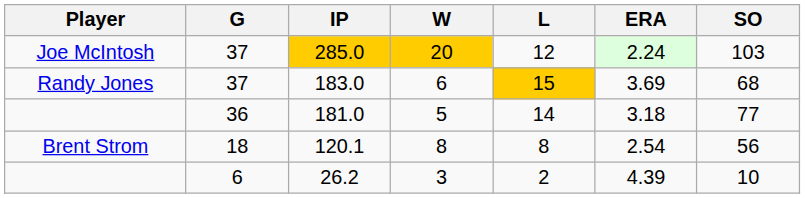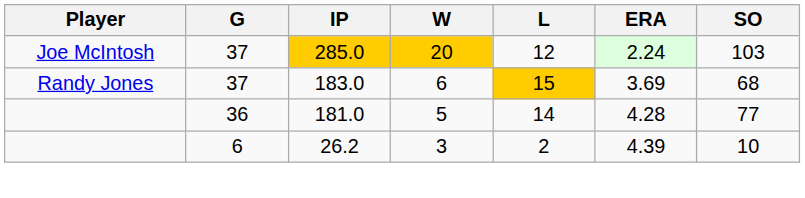181.0 | ERA: 3.18 -> 4.28
- row: Brent Strom | 18 | 120.1 | 8 | 8 | 2.54 | 56
